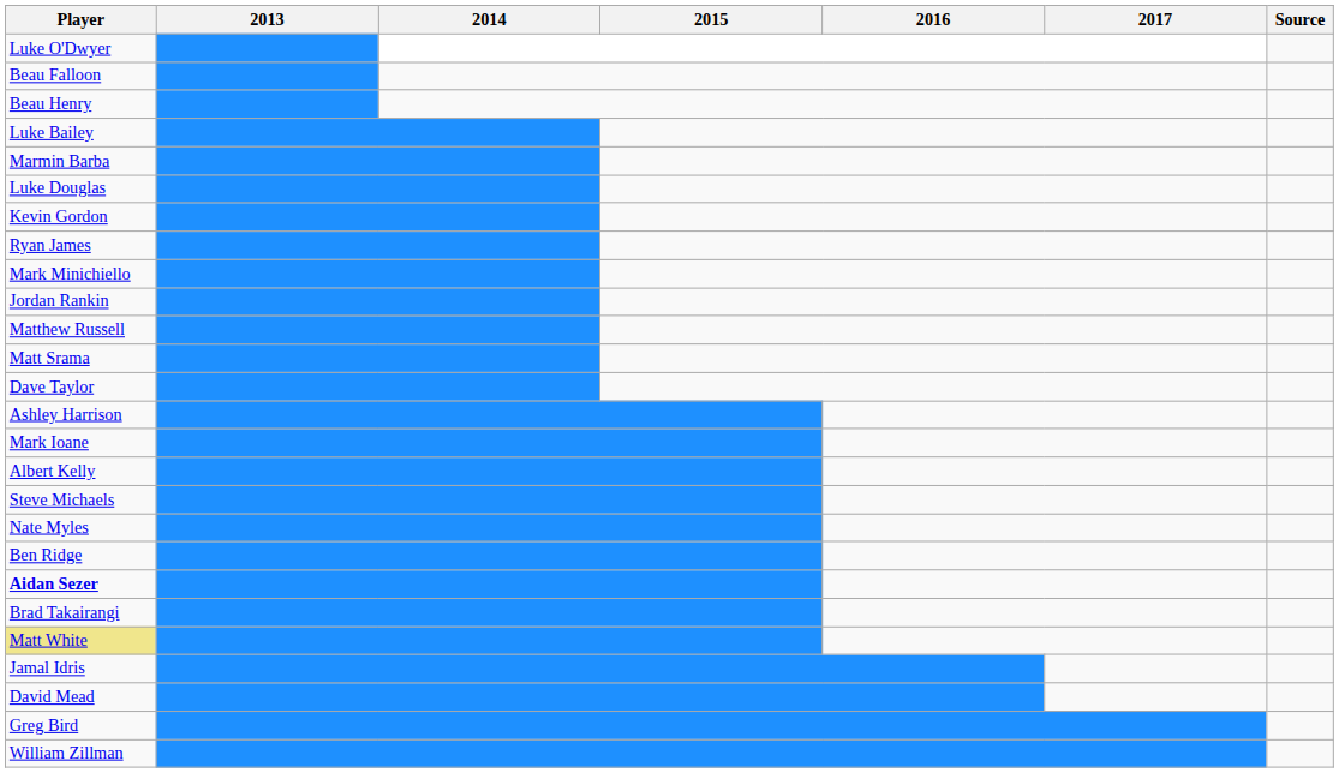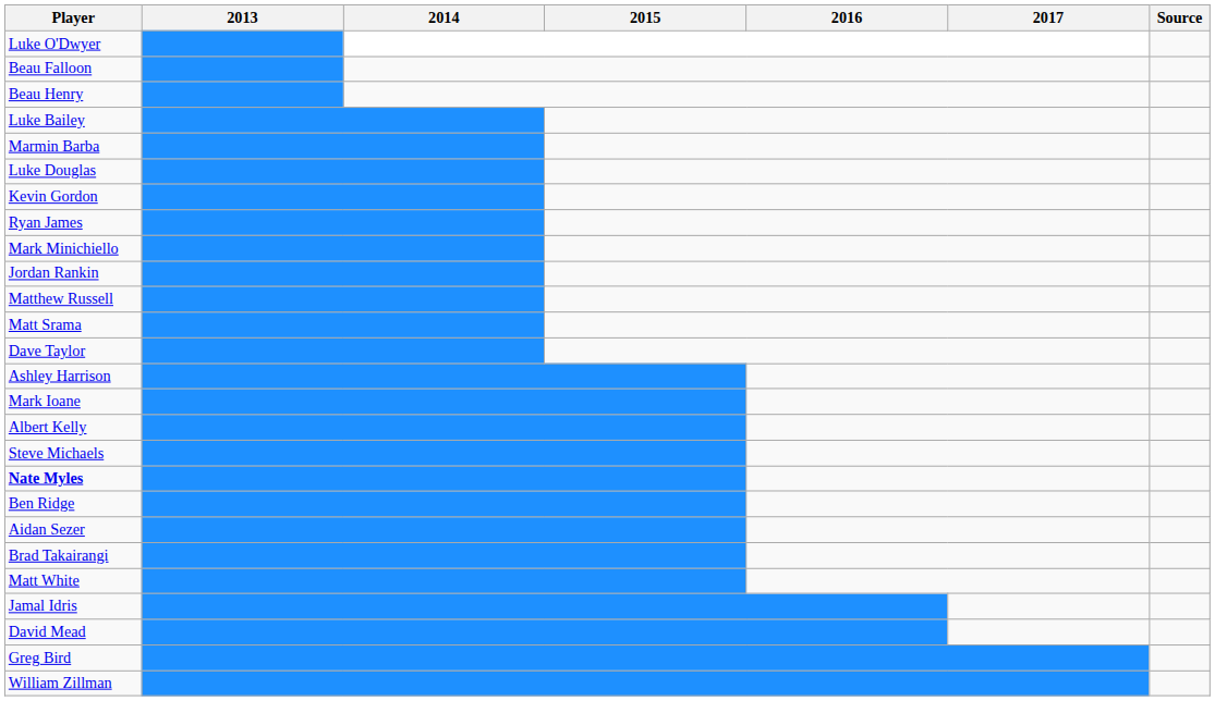Nate Myles | Player: normal -> bold
Aidan Sezer | Player: bold -> normal
Matt White | Player: khaki background -> no background
